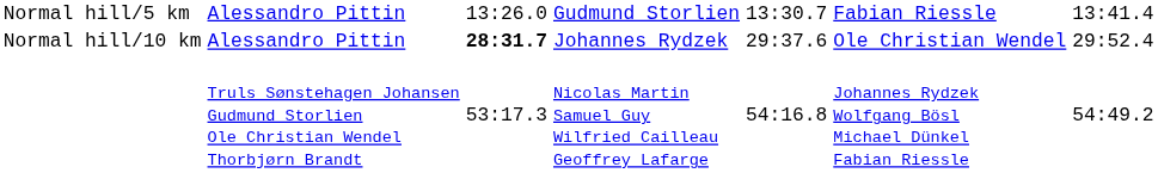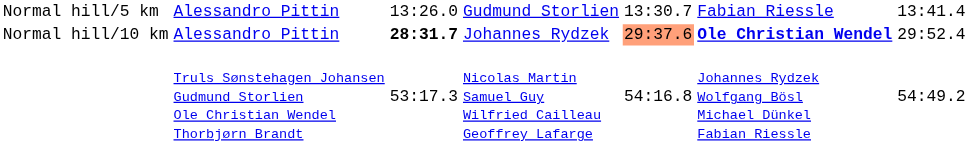Normal hill/10 km | column 5: no background -> lightsalmon background
Normal hill/10 km | column 6: normal -> bold
